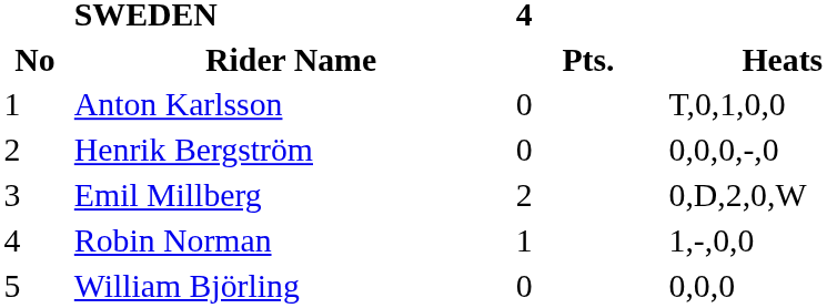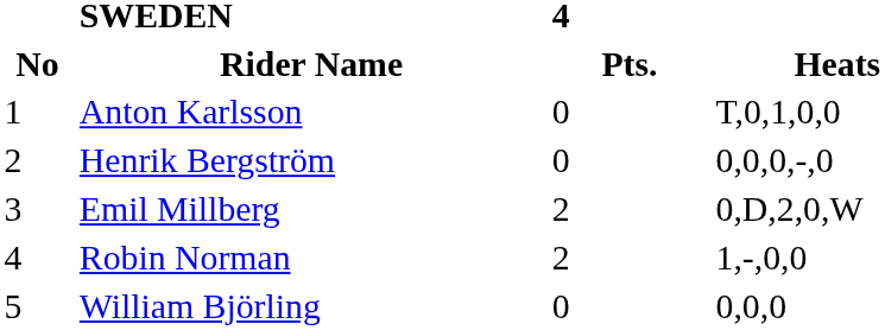Robin Norman | 4 / Pts.: 1 -> 2
